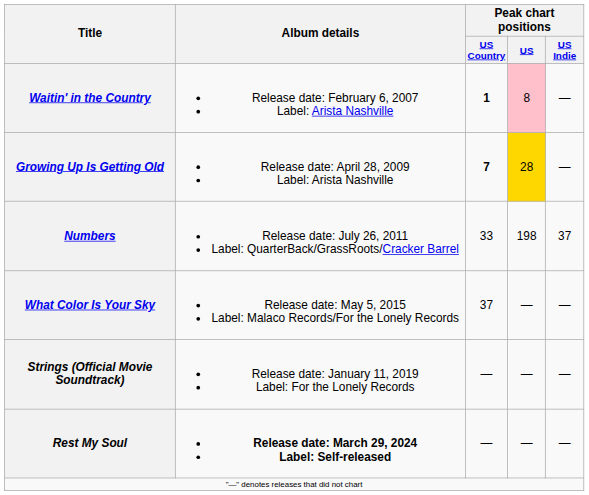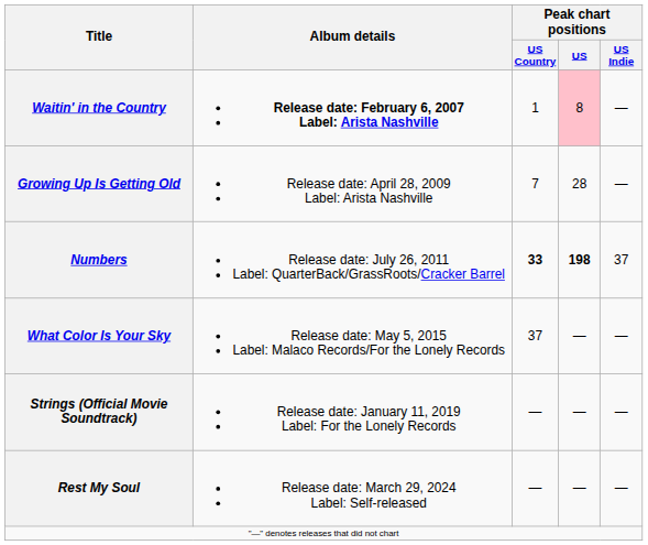Waitin' in the Country | Album details: normal -> bold
Waitin' in the Country | Peak chart positions / US Country: bold -> normal
Growing Up Is Getting Old | Peak chart positions / US Country: bold -> normal
Growing Up Is Getting Old | Peak chart positions / US: gold background -> no background
Numbers | Peak chart positions / US Country: normal -> bold
Numbers | Peak chart positions / US: normal -> bold
Rest My Soul | Album details: bold -> normal
